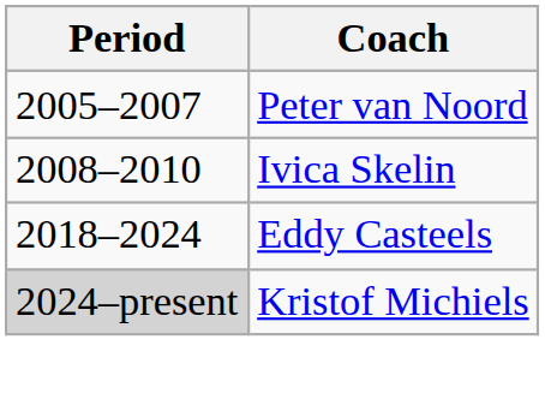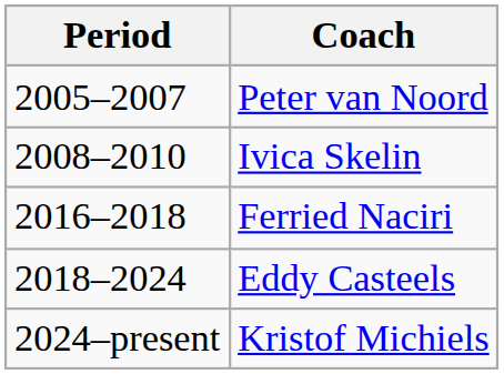+ row: 2016–2018 | Ferried Naciri
Kristof Michiels | Period: lightgrey background -> no background
